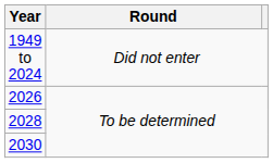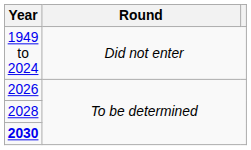2030 | Year: normal -> bold
